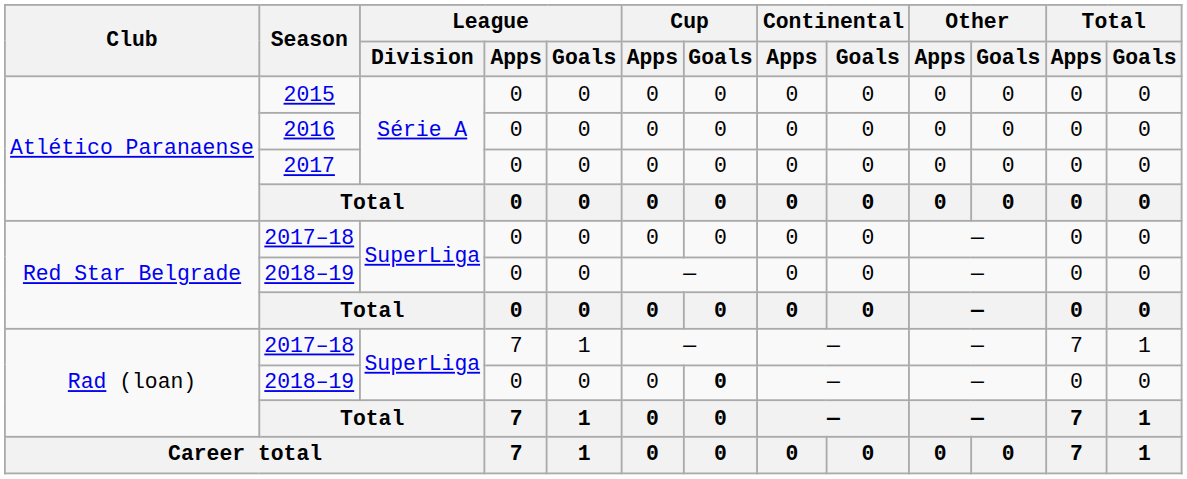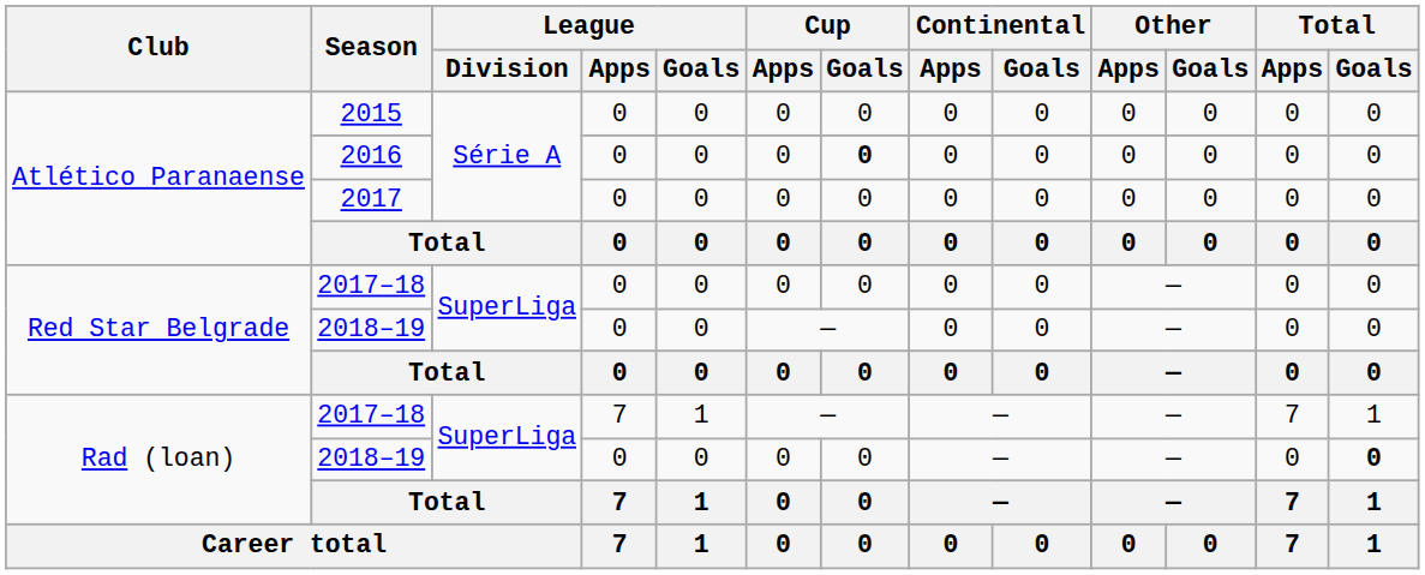2016 | Cup / Goals: normal -> bold
Rad (loan) / 2018–19 | Cup / Goals: bold -> normal
Rad (loan) / 2018–19 | Total / Goals: normal -> bold
